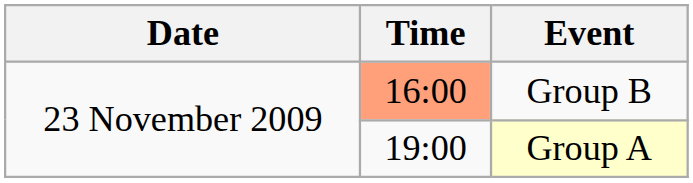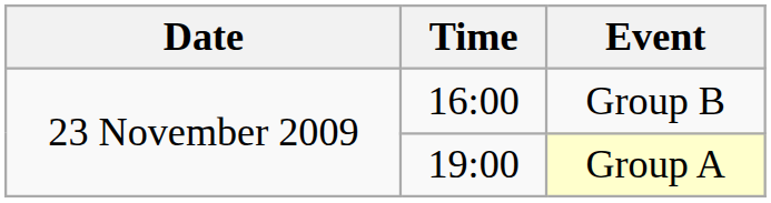Group B | Time: lightsalmon background -> no background
